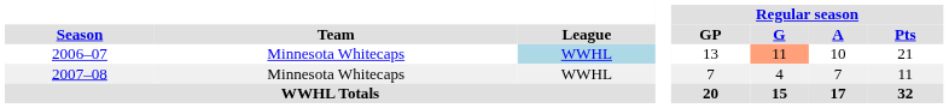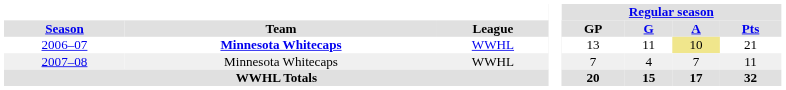2006–07 | Team: normal -> bold
2006–07 | League: lightblue background -> no background
2006–07 | Regular season / G: lightsalmon background -> no background
2006–07 | Regular season / A: no background -> khaki background
